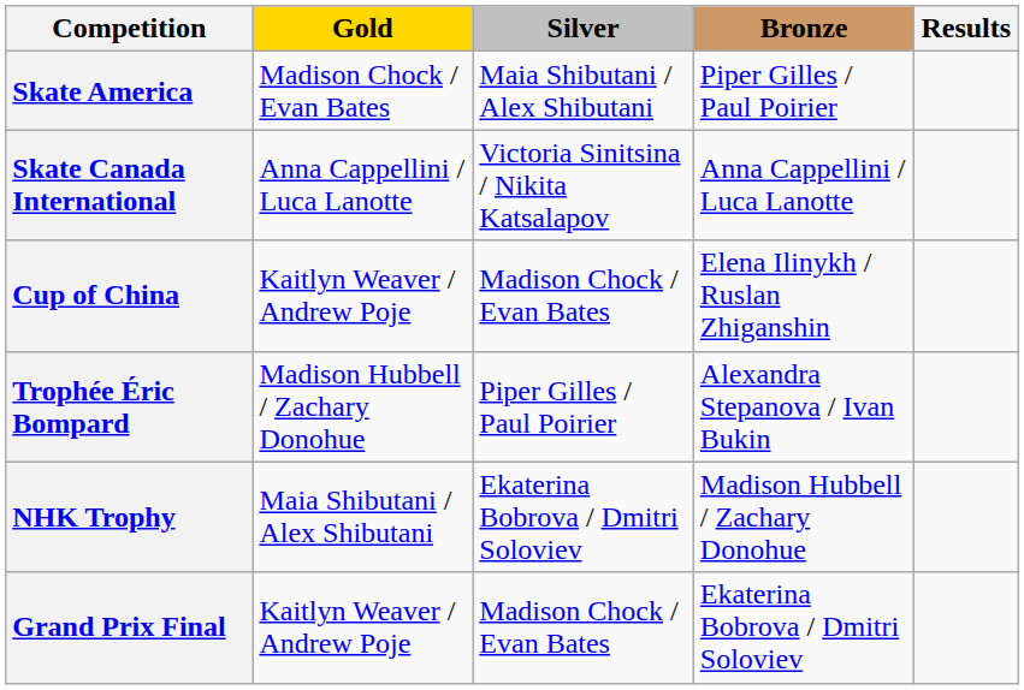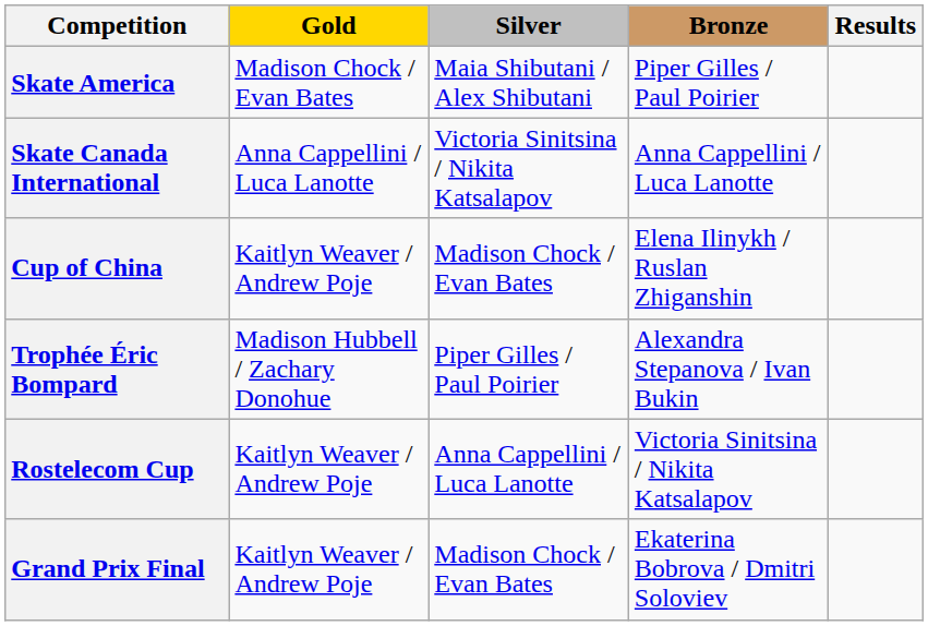+ row: Rostelecom Cup | Kaitlyn Weaver / Andrew Poje | Anna Cappellini / Luca Lanotte | Victoria Sinitsina / Nikita Katsalapov
- row: NHK Trophy | Maia Shibutani / Alex Shibutani | Ekaterina Bobrova / Dmitri Soloviev | Madison Hubbell / Zachary Donohue
